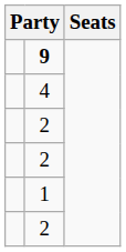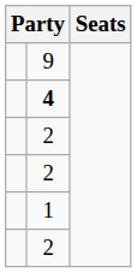9 | column 2: bold -> normal
4 | column 2: normal -> bold
